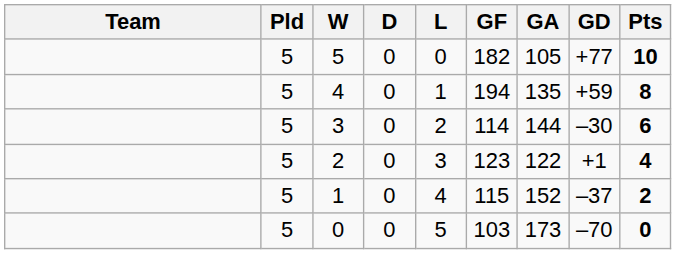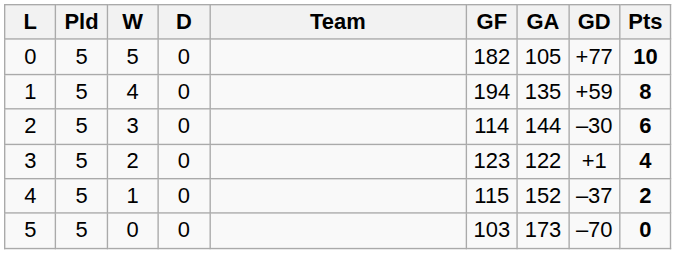columns swapped: Team <-> L
